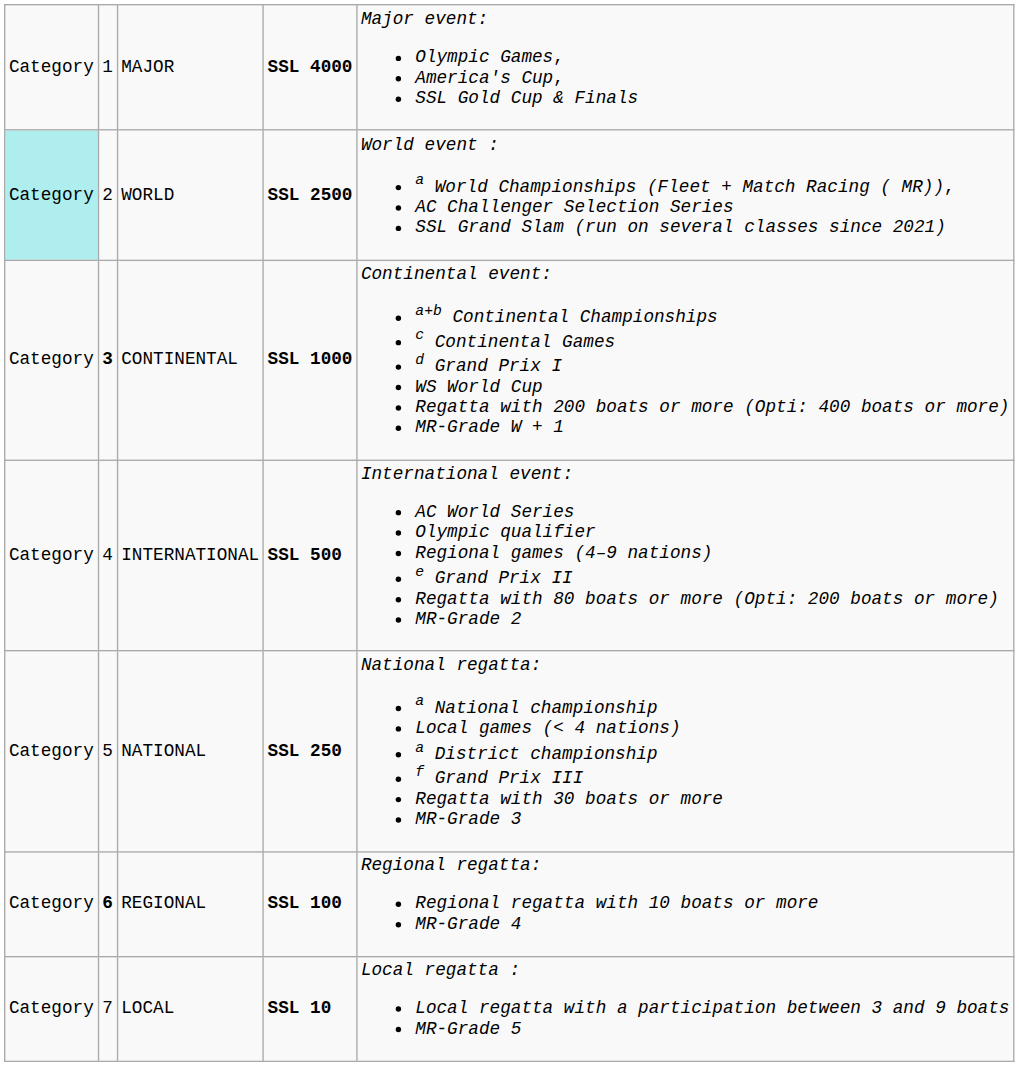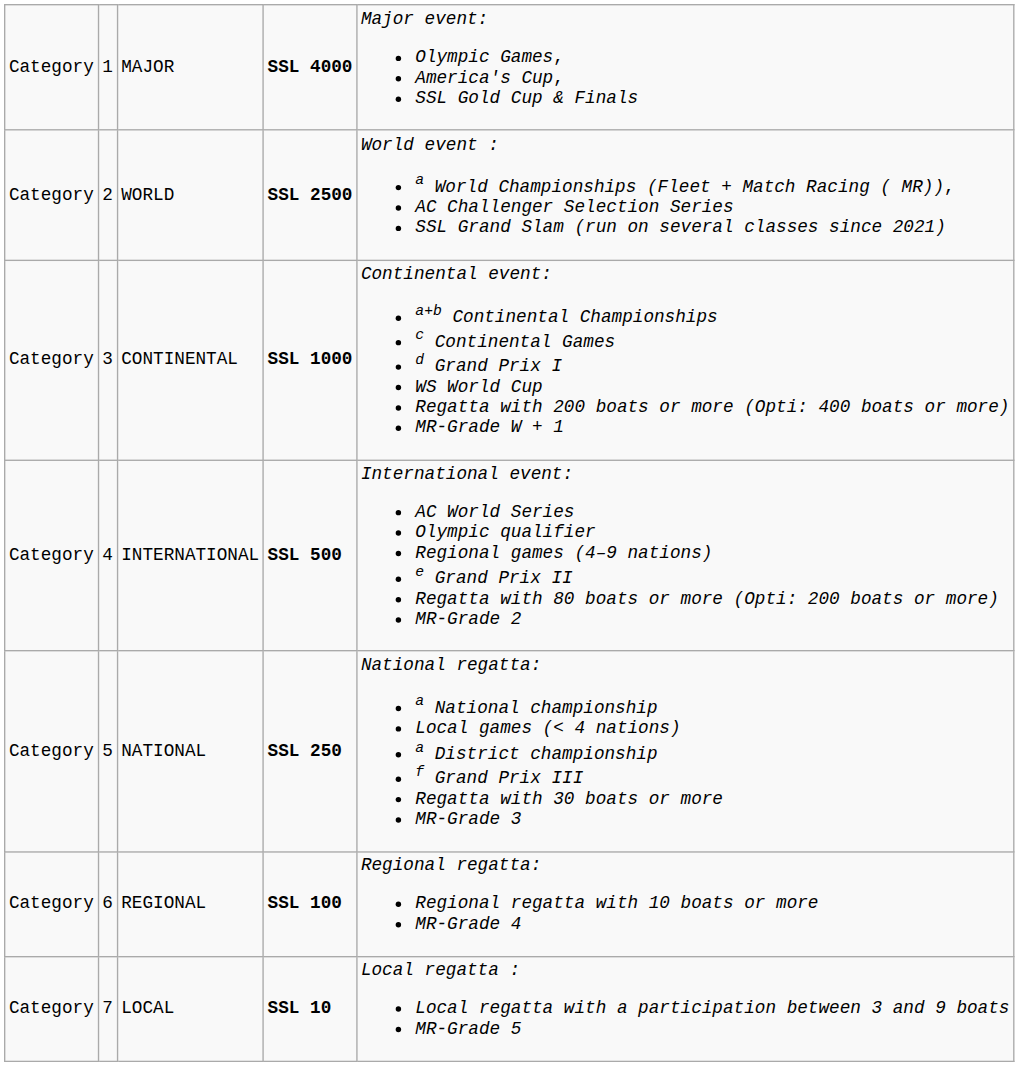WORLD | column 1: paleturquoise background -> no background
CONTINENTAL | column 2: bold -> normal
REGIONAL | column 2: bold -> normal
